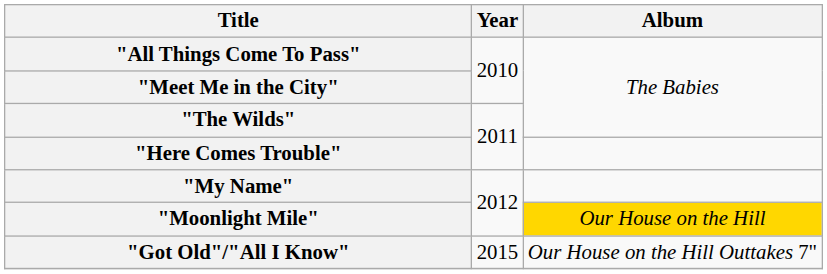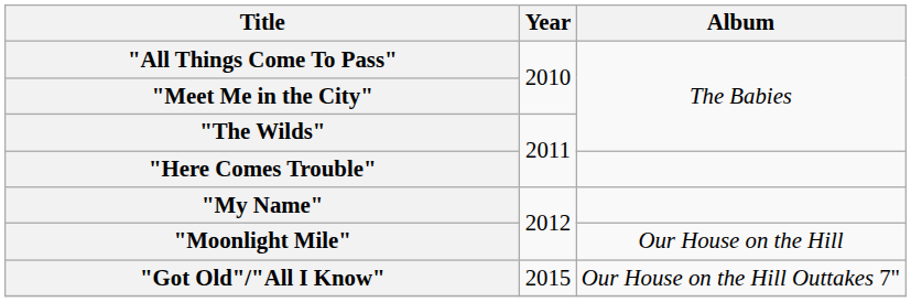"Moonlight Mile" | Album: gold background -> no background
